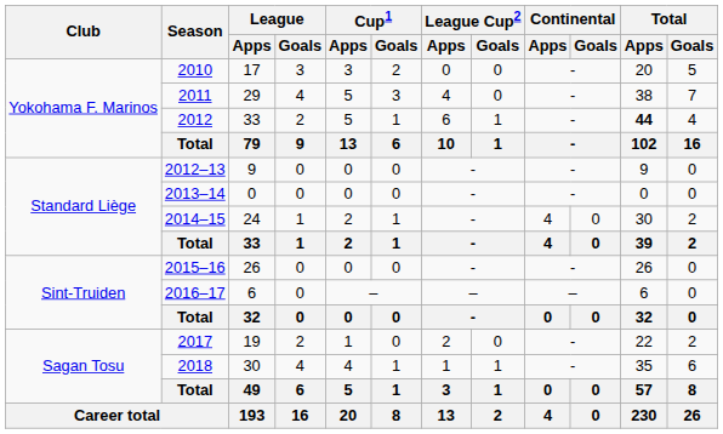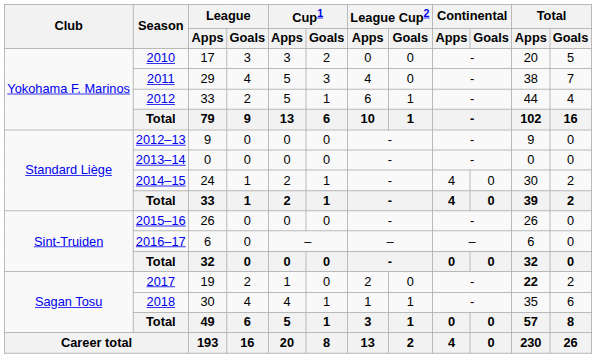2012 | Total / Apps: bold -> normal
2017 | Total / Apps: normal -> bold
